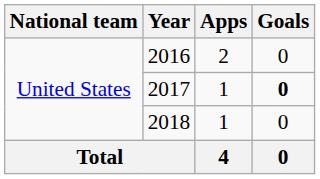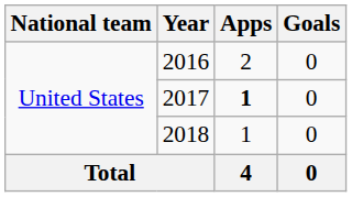2017 | Apps: normal -> bold
2017 | Goals: bold -> normal
